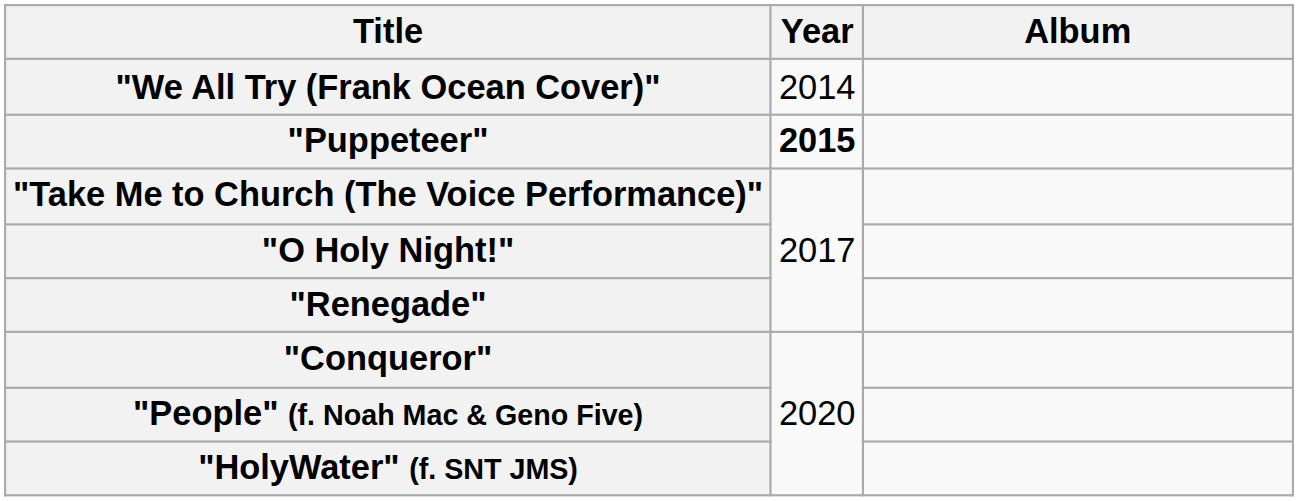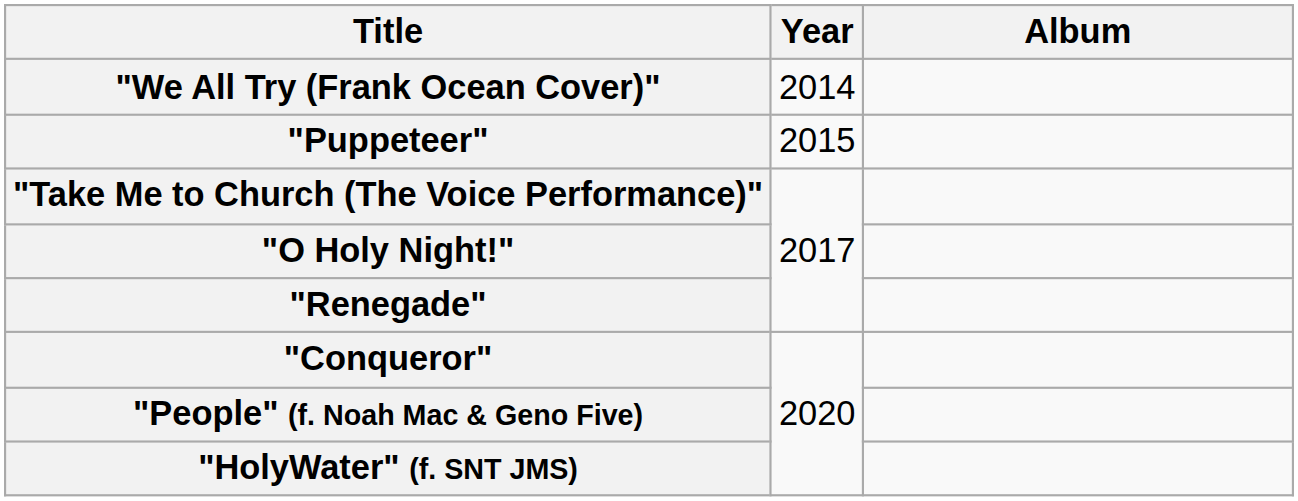"Puppeteer" | Year: bold -> normal
